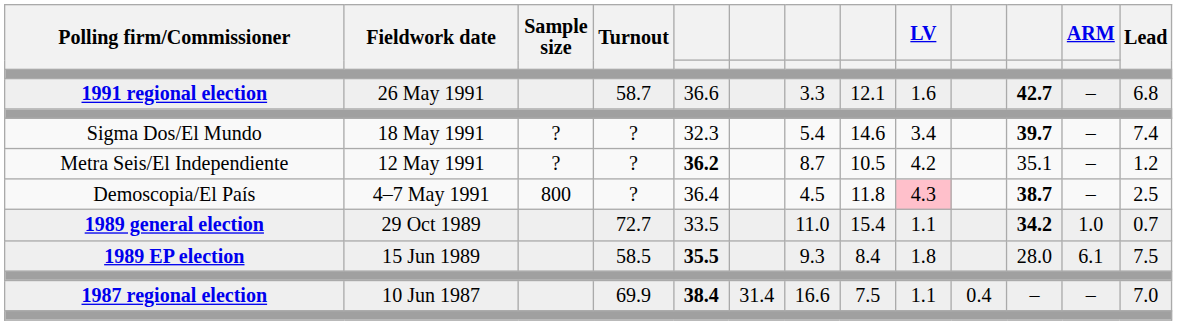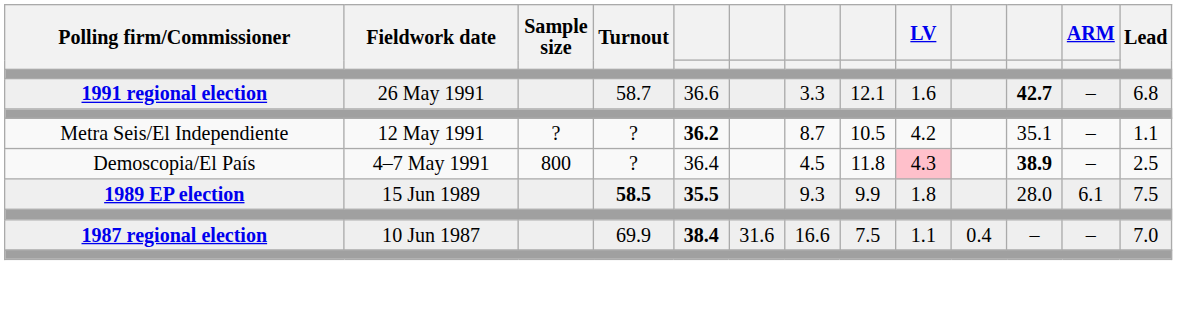- row: Sigma Dos/El Mundo | 18 May 1991 | ? | ? | 32.3 | 5.4 | 14.6 | 3.4 | 39.7 | – | 7.4
Metra Seis/El Independiente | Lead: 1.2 -> 1.1
Demoscopia/El País | column 11: 38.7 -> 38.9
- row: 1989 general election | 29 Oct 1989 | 72.7 | 33.5 | 11.0 | 15.4 | 1.1 | 34.2 | 1.0 | 0.7
1989 EP election | Turnout: normal -> bold
1989 EP election | column 8: 8.4 -> 9.9
1987 regional election | column 6: 31.4 -> 31.6
